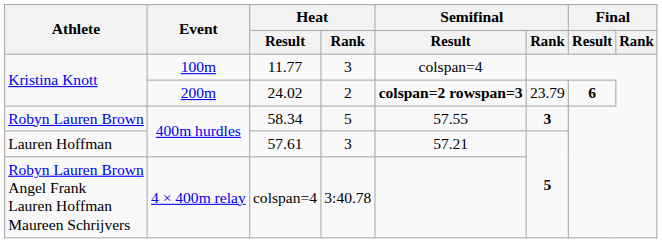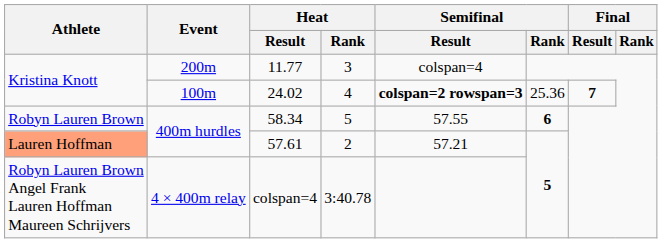11.77 | Event: 100m -> 200m
24.02 | Event: 200m -> 100m
24.02 | Heat / Rank: 2 -> 4
24.02 | Semifinal / Rank: 23.79 -> 25.36
24.02 | Final / Result: 6 -> 7
58.34 | Semifinal / Rank: 3 -> 6
57.61 | Athlete: no background -> lightsalmon background
57.61 | Heat / Rank: 3 -> 2
